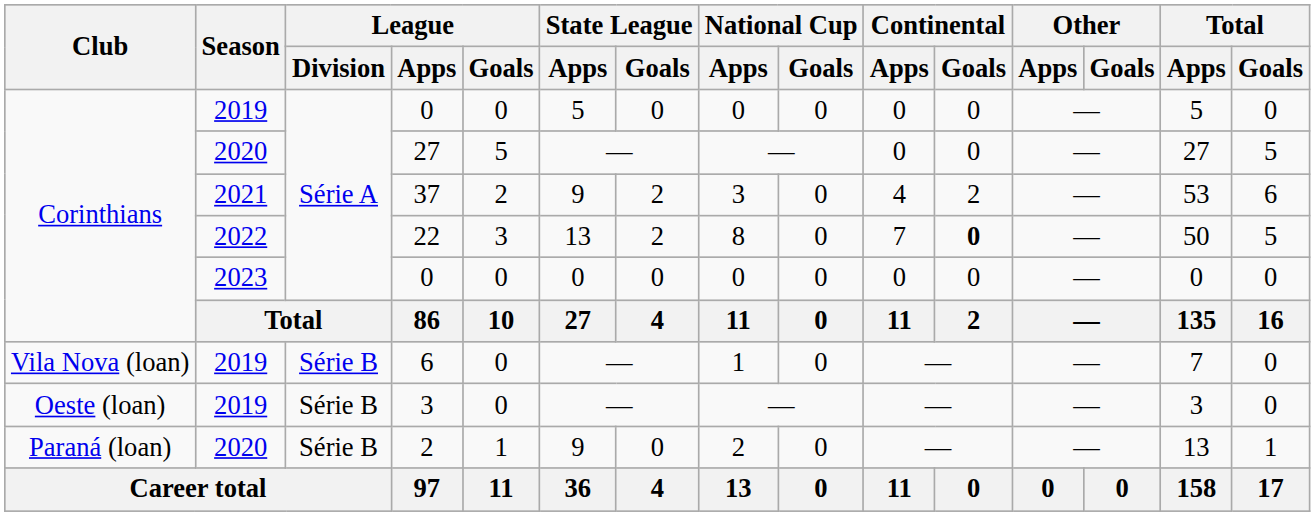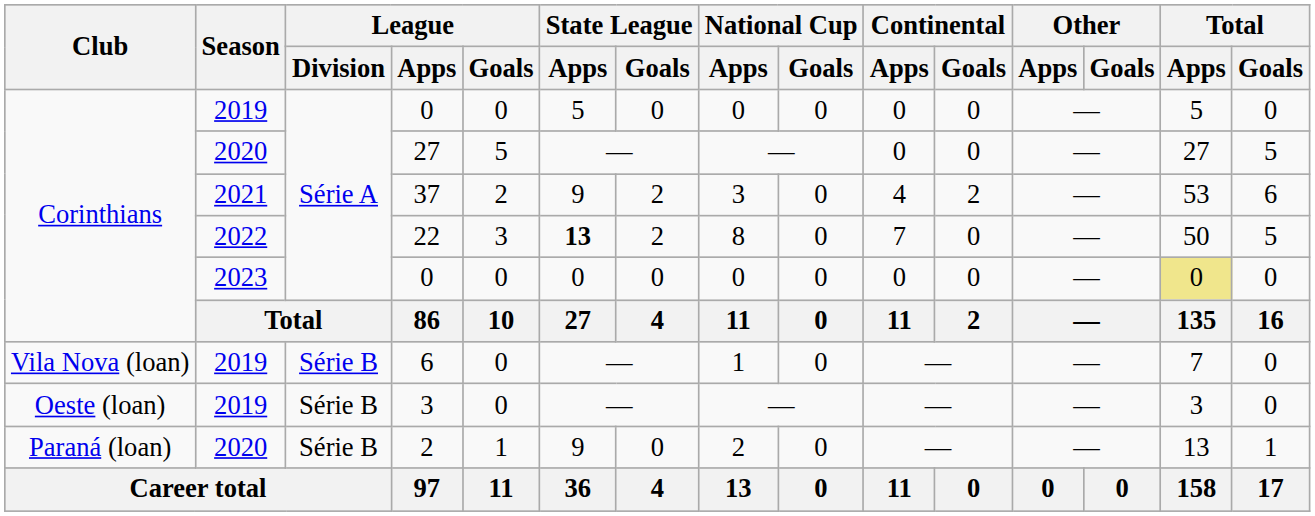22 | State League / Apps: normal -> bold
22 | Continental / Goals: bold -> normal
2023 / 0 | Total / Apps: no background -> khaki background
